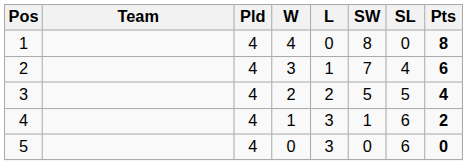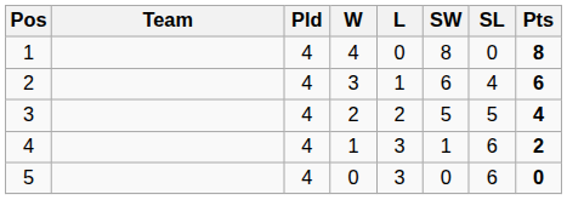row 3 | SW: 7 -> 6
